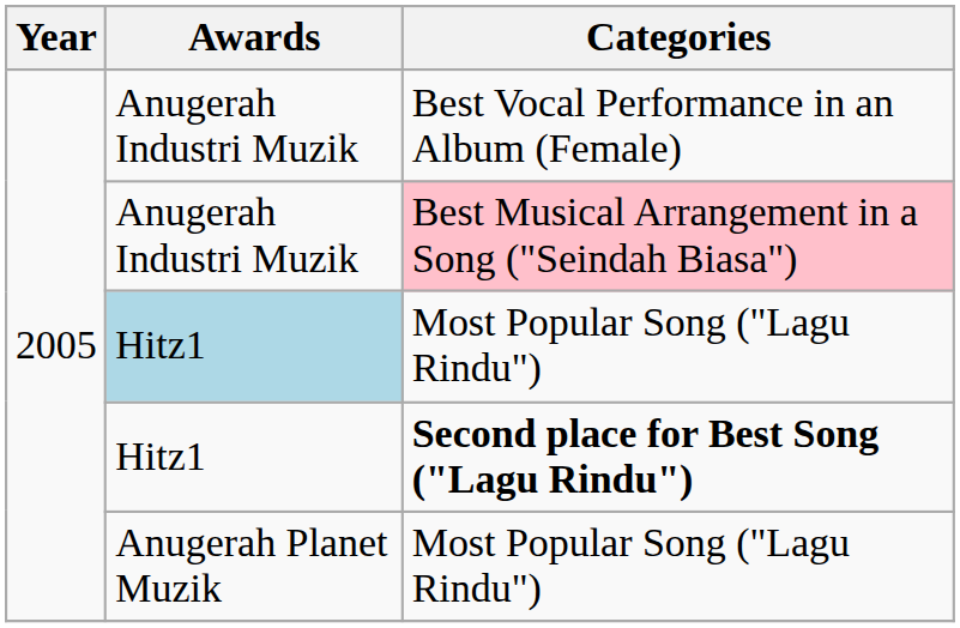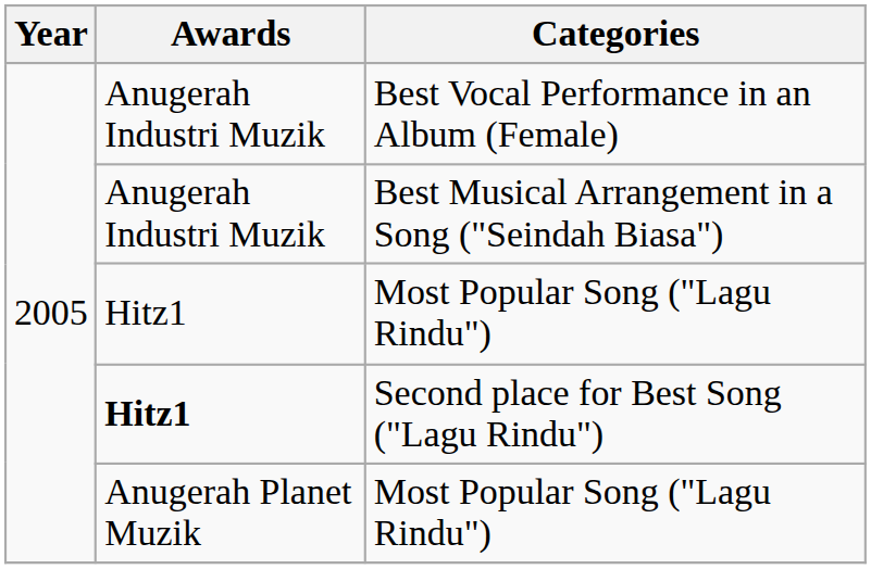Best Musical Arrangement in a Song ("Seindah Biasa") | Categories: pink background -> no background
Hitz1 / Most Popular Song ("Lagu Rindu") | Awards: lightblue background -> no background
Second place for Best Song ("Lagu Rindu") | Awards: normal -> bold
Second place for Best Song ("Lagu Rindu") | Categories: bold -> normal
